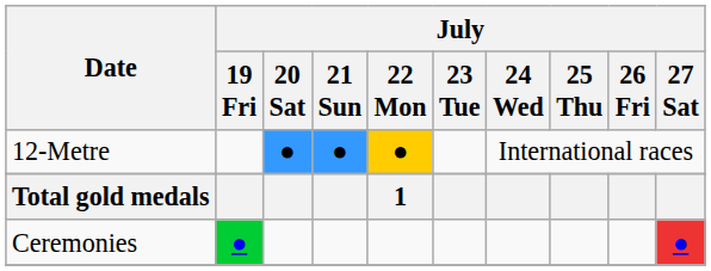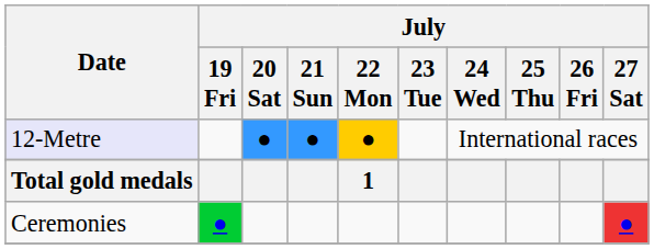12-Metre | Date: no background -> lavender background
